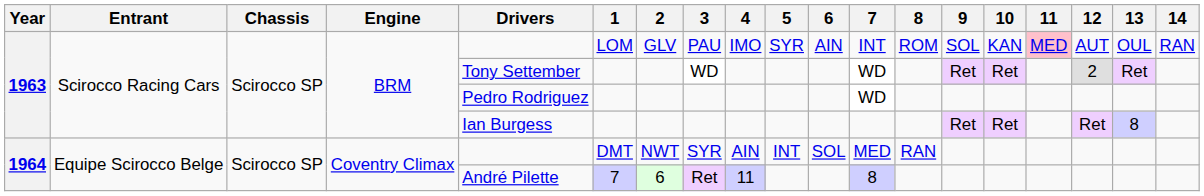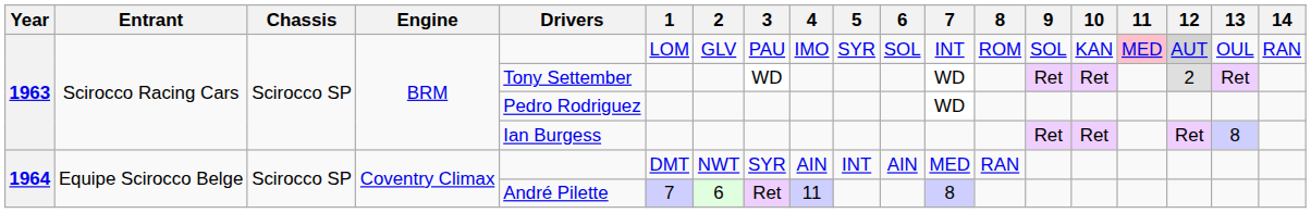row 2 | 6: AIN -> SOL
row 2 | 12: no background -> lightgrey background
row 6 | 6: SOL -> AIN
